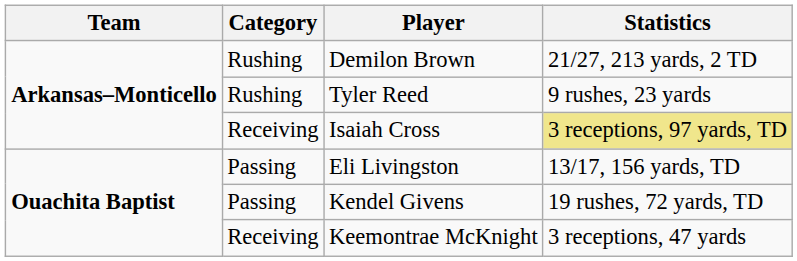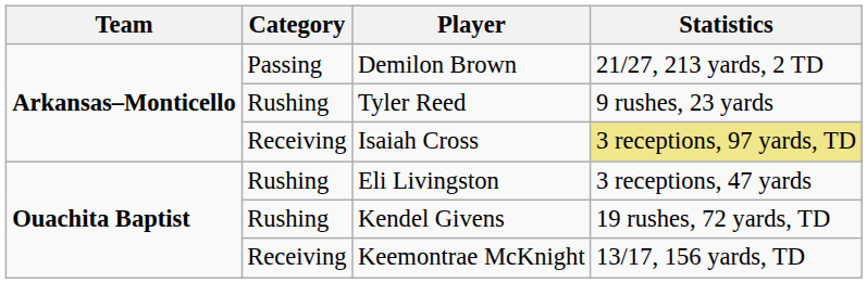Demilon Brown | Category: Rushing -> Passing
Eli Livingston | Category: Passing -> Rushing
Eli Livingston | Statistics: 13/17, 156 yards, TD -> 3 receptions, 47 yards
Kendel Givens | Category: Passing -> Rushing
Keemontrae McKnight | Statistics: 3 receptions, 47 yards -> 13/17, 156 yards, TD
